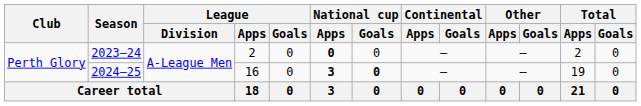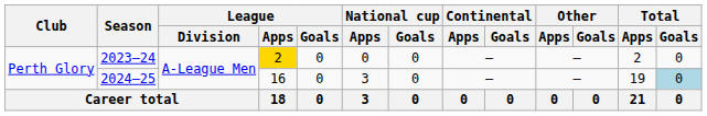2023–24 | League / Apps: no background -> gold background
2023–24 | National cup / Apps: bold -> normal
2024–25 | National cup / Apps: bold -> normal
2024–25 | National cup / Goals: bold -> normal
2024–25 | Total / Goals: no background -> lightblue background
